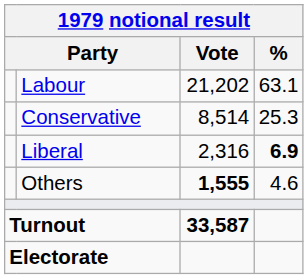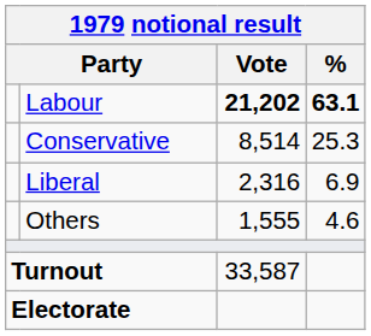Labour | Vote: normal -> bold
Labour | %: normal -> bold
Liberal | %: bold -> normal
Others | Vote: bold -> normal
Turnout | Vote: bold -> normal
